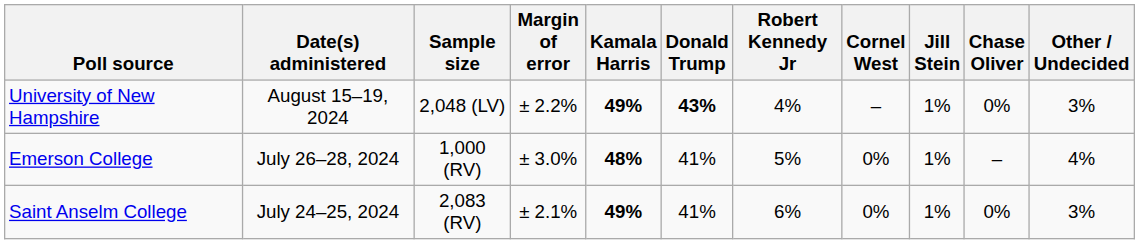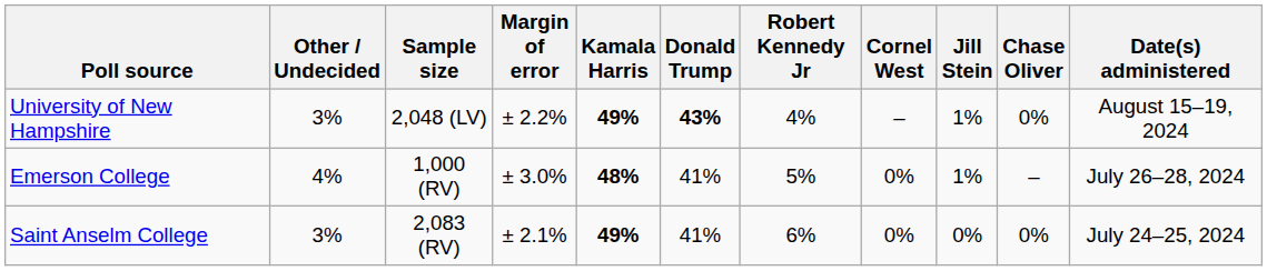columns swapped: Date(s) administered <-> Other / Undecided
Saint Anselm College | Jill Stein: 1% -> 0%
